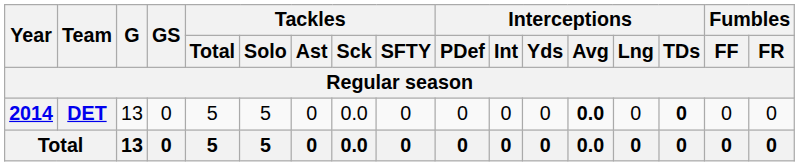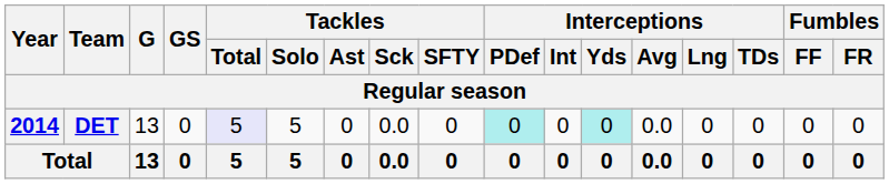DET | Tackles / Total: no background -> lavender background
DET | Interceptions / PDef: no background -> paleturquoise background
DET | Interceptions / Yds: no background -> paleturquoise background
DET | Interceptions / Avg: bold -> normal
DET | Interceptions / TDs: bold -> normal
